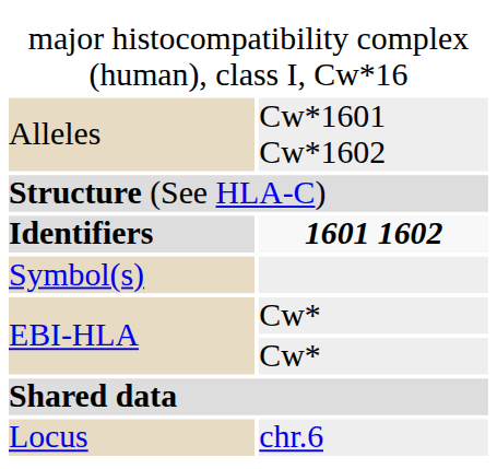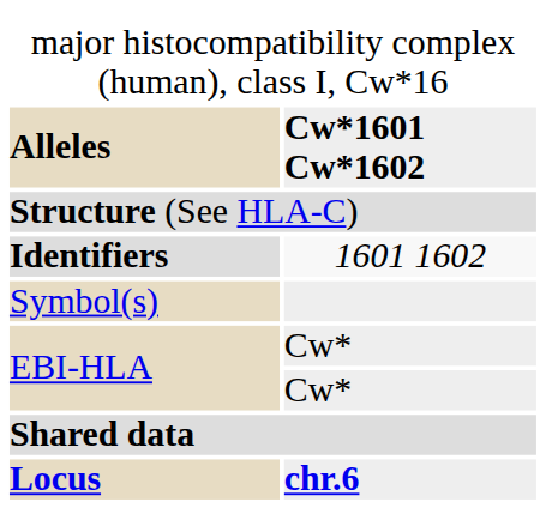Alleles | column 1: normal -> bold
Alleles | column 2: normal -> bold
Identifiers | column 2: bold -> normal
Locus | column 1: normal -> bold
Locus | column 2: normal -> bold
